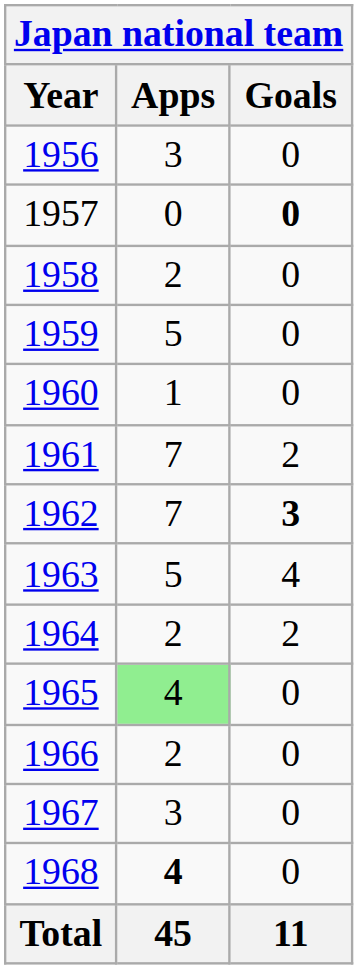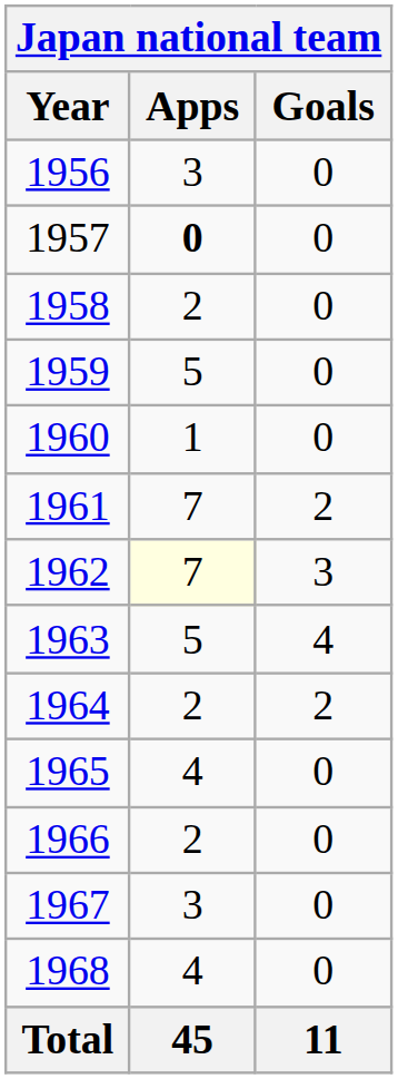1957 | Apps: normal -> bold
1957 | Goals: bold -> normal
1962 | Apps: no background -> lightyellow background
1962 | Goals: bold -> normal
1965 | Apps: lightgreen background -> no background
1968 | Apps: bold -> normal
